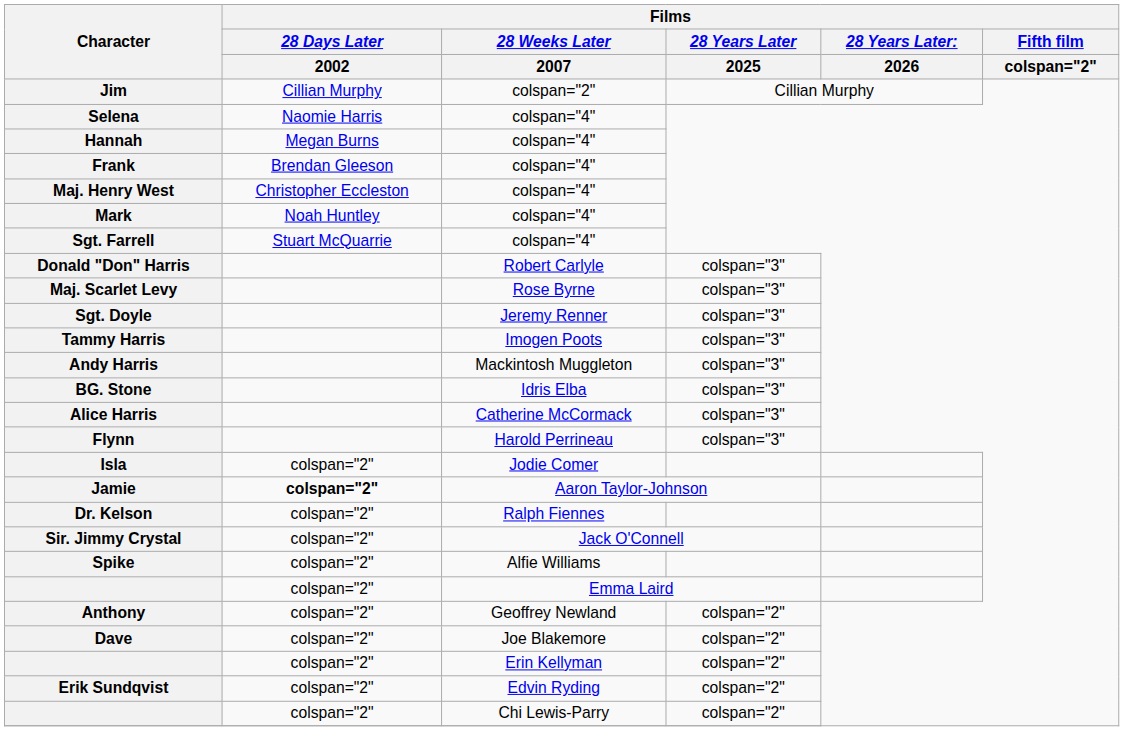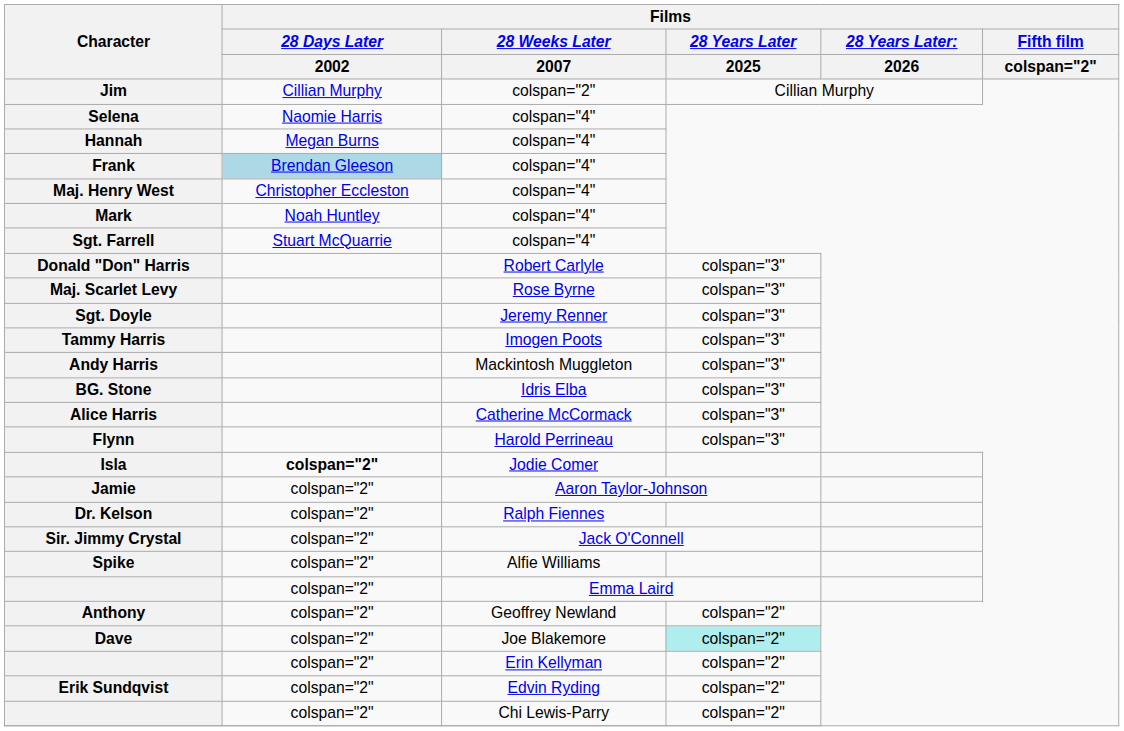Frank | Films / 28 Days Later / 2002: no background -> lightblue background
Isla | Films / 28 Days Later / 2002: normal -> bold
Jamie | Films / 28 Days Later / 2002: bold -> normal
Dave | Films / 28 Years Later / 2025: no background -> paleturquoise background
